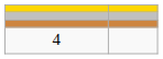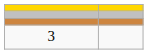row 4 | column 1: 4 -> 3
